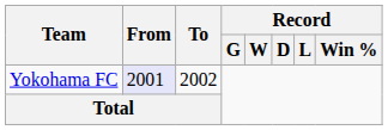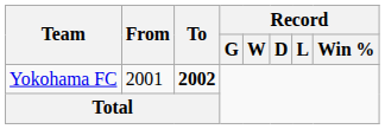Yokohama FC | From: lavender background -> no background
Yokohama FC | To: normal -> bold
